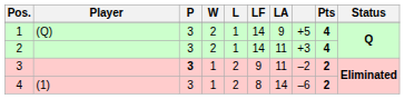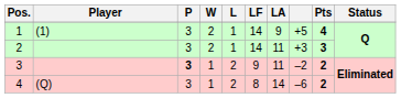row 2 | Player: (Q) -> (1)
row 3 | Pts: 4 -> 3
row 5 | Player: (1) -> (Q)
